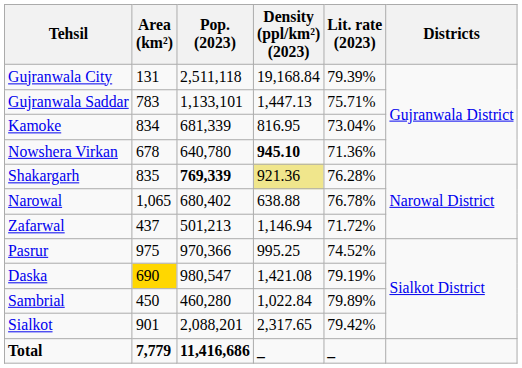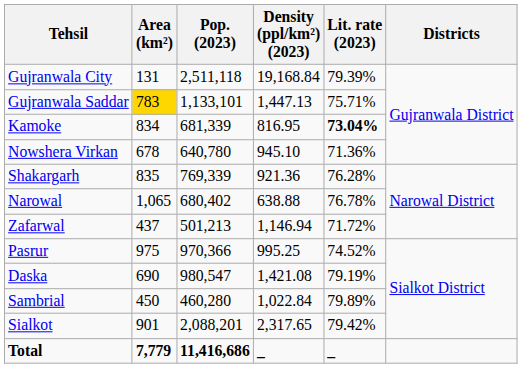Gujranwala Saddar | Area (km²): no background -> gold background
Kamoke | Lit. rate (2023): normal -> bold
Nowshera Virkan | Density (ppl/km²) (2023): bold -> normal
Shakargarh | Pop. (2023): bold -> normal
Shakargarh | Density (ppl/km²) (2023): khaki background -> no background
Daska | Area (km²): gold background -> no background
